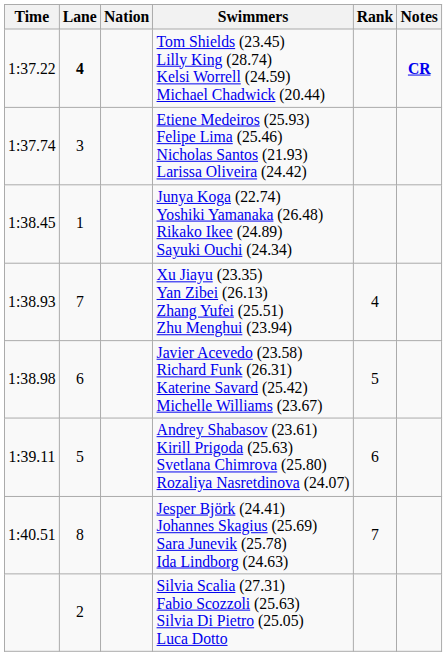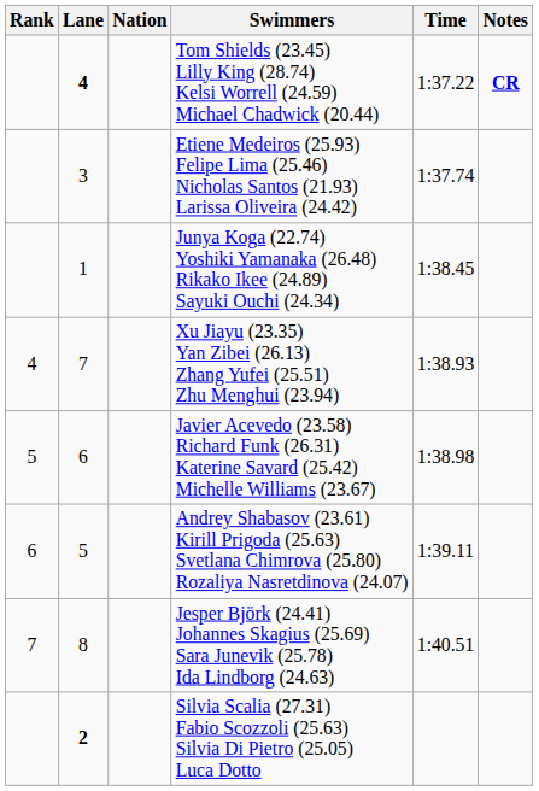columns swapped: Rank <-> Time
row 9 | Lane: normal -> bold
